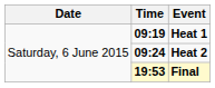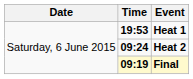Heat 1 | Time: 09:19 -> 19:53
Final | Time: 19:53 -> 09:19
